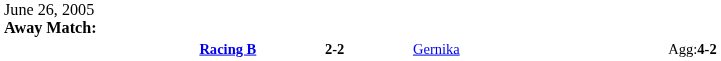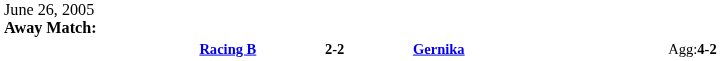Racing B | column 3: normal -> bold
